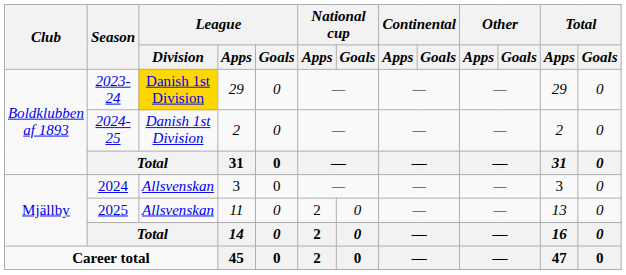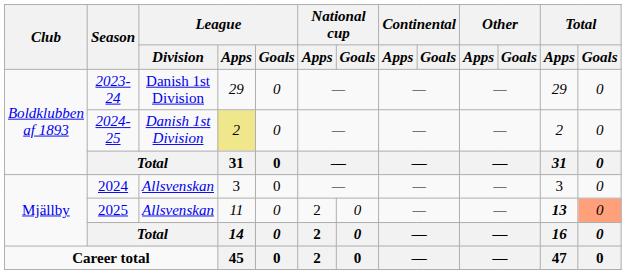2023-24 | League / Division: gold background -> no background
2024-25 | League / Apps: no background -> khaki background
2025 | Total / Apps: normal -> bold
2025 | Total / Goals: no background -> lightsalmon background
